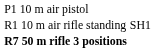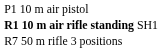R1 10 m air rifle standing | column 1: normal -> bold
R7 50 m rifle 3 positions | column 1: bold -> normal
